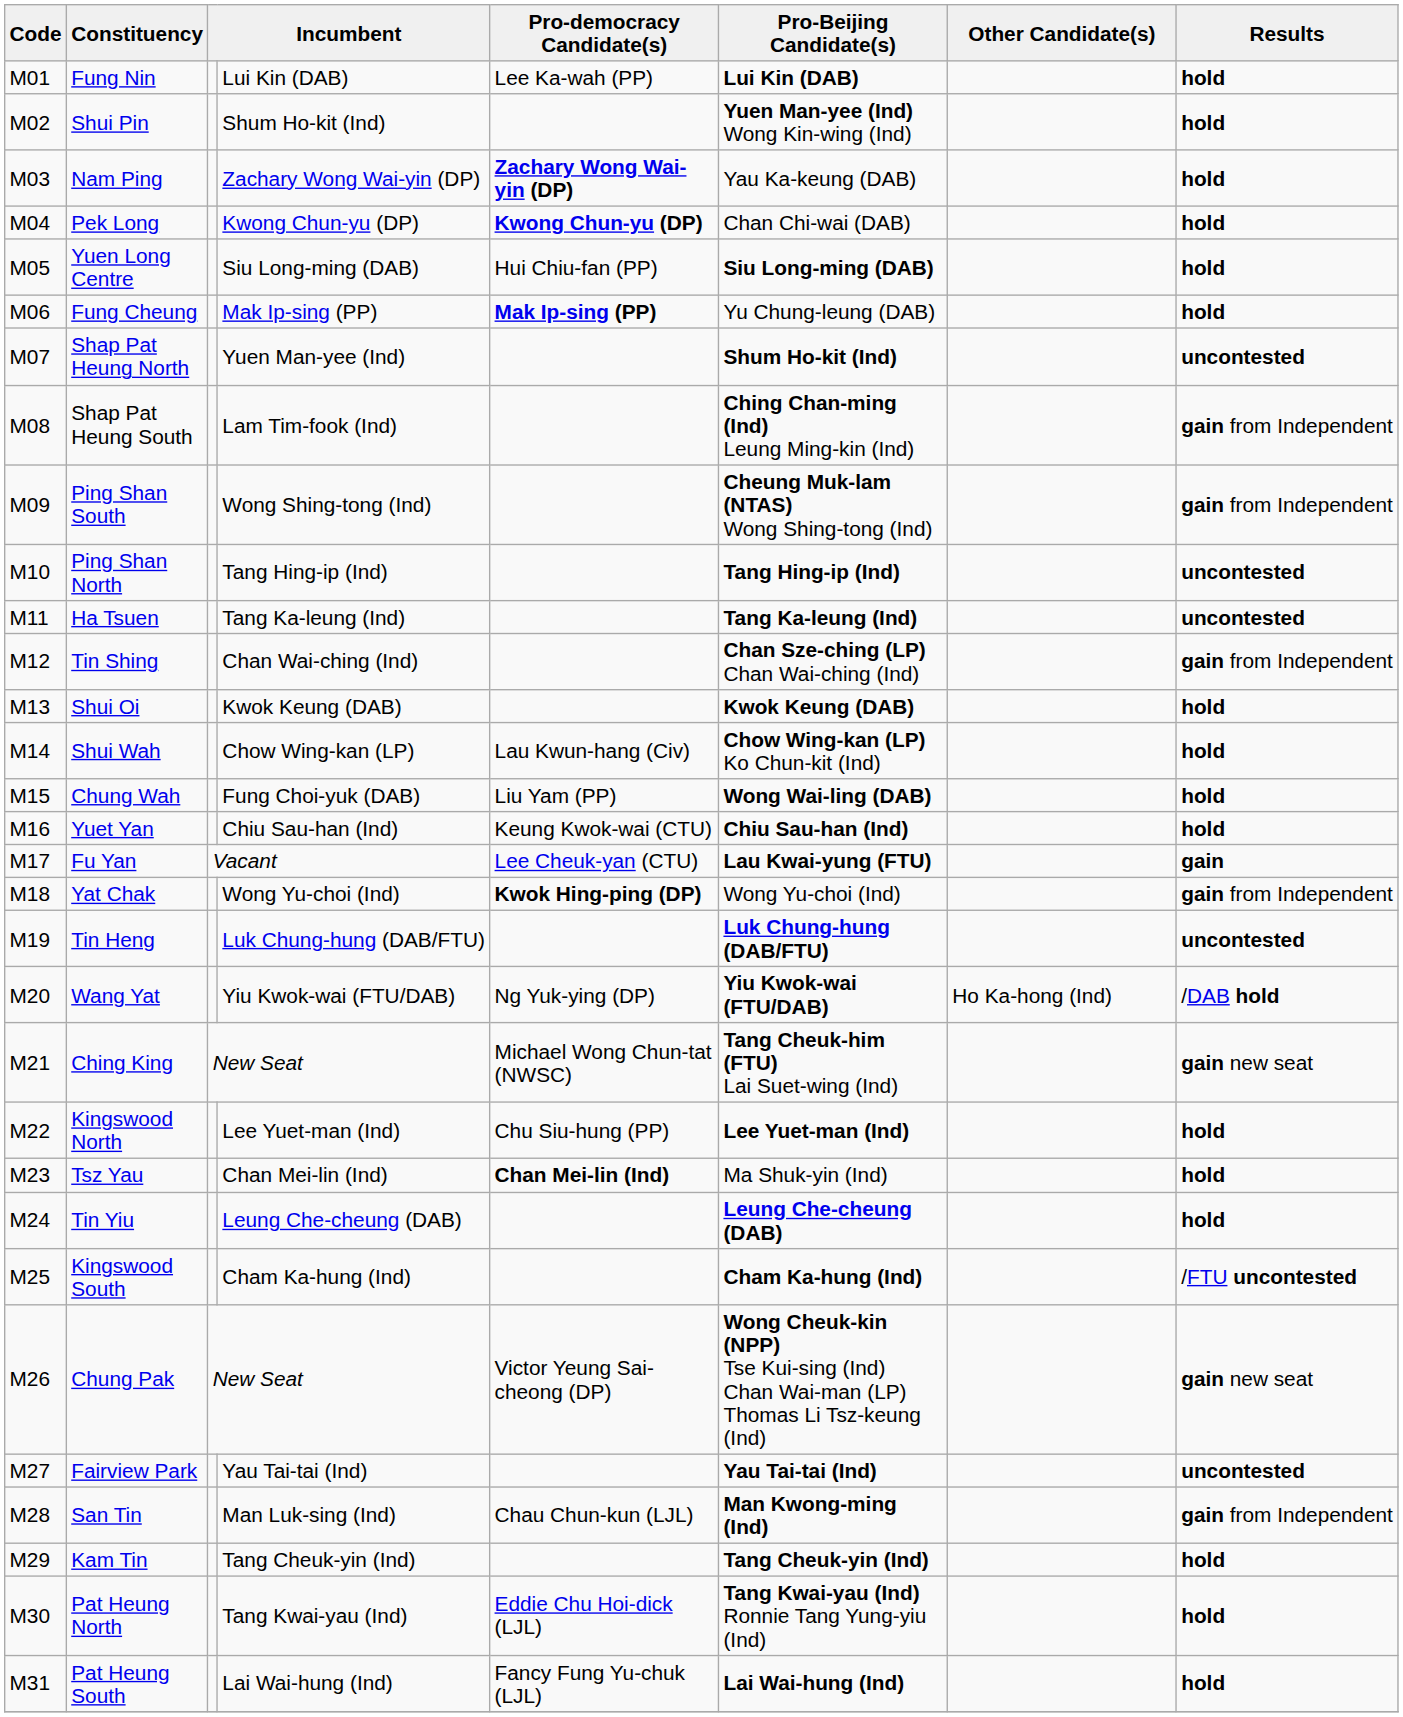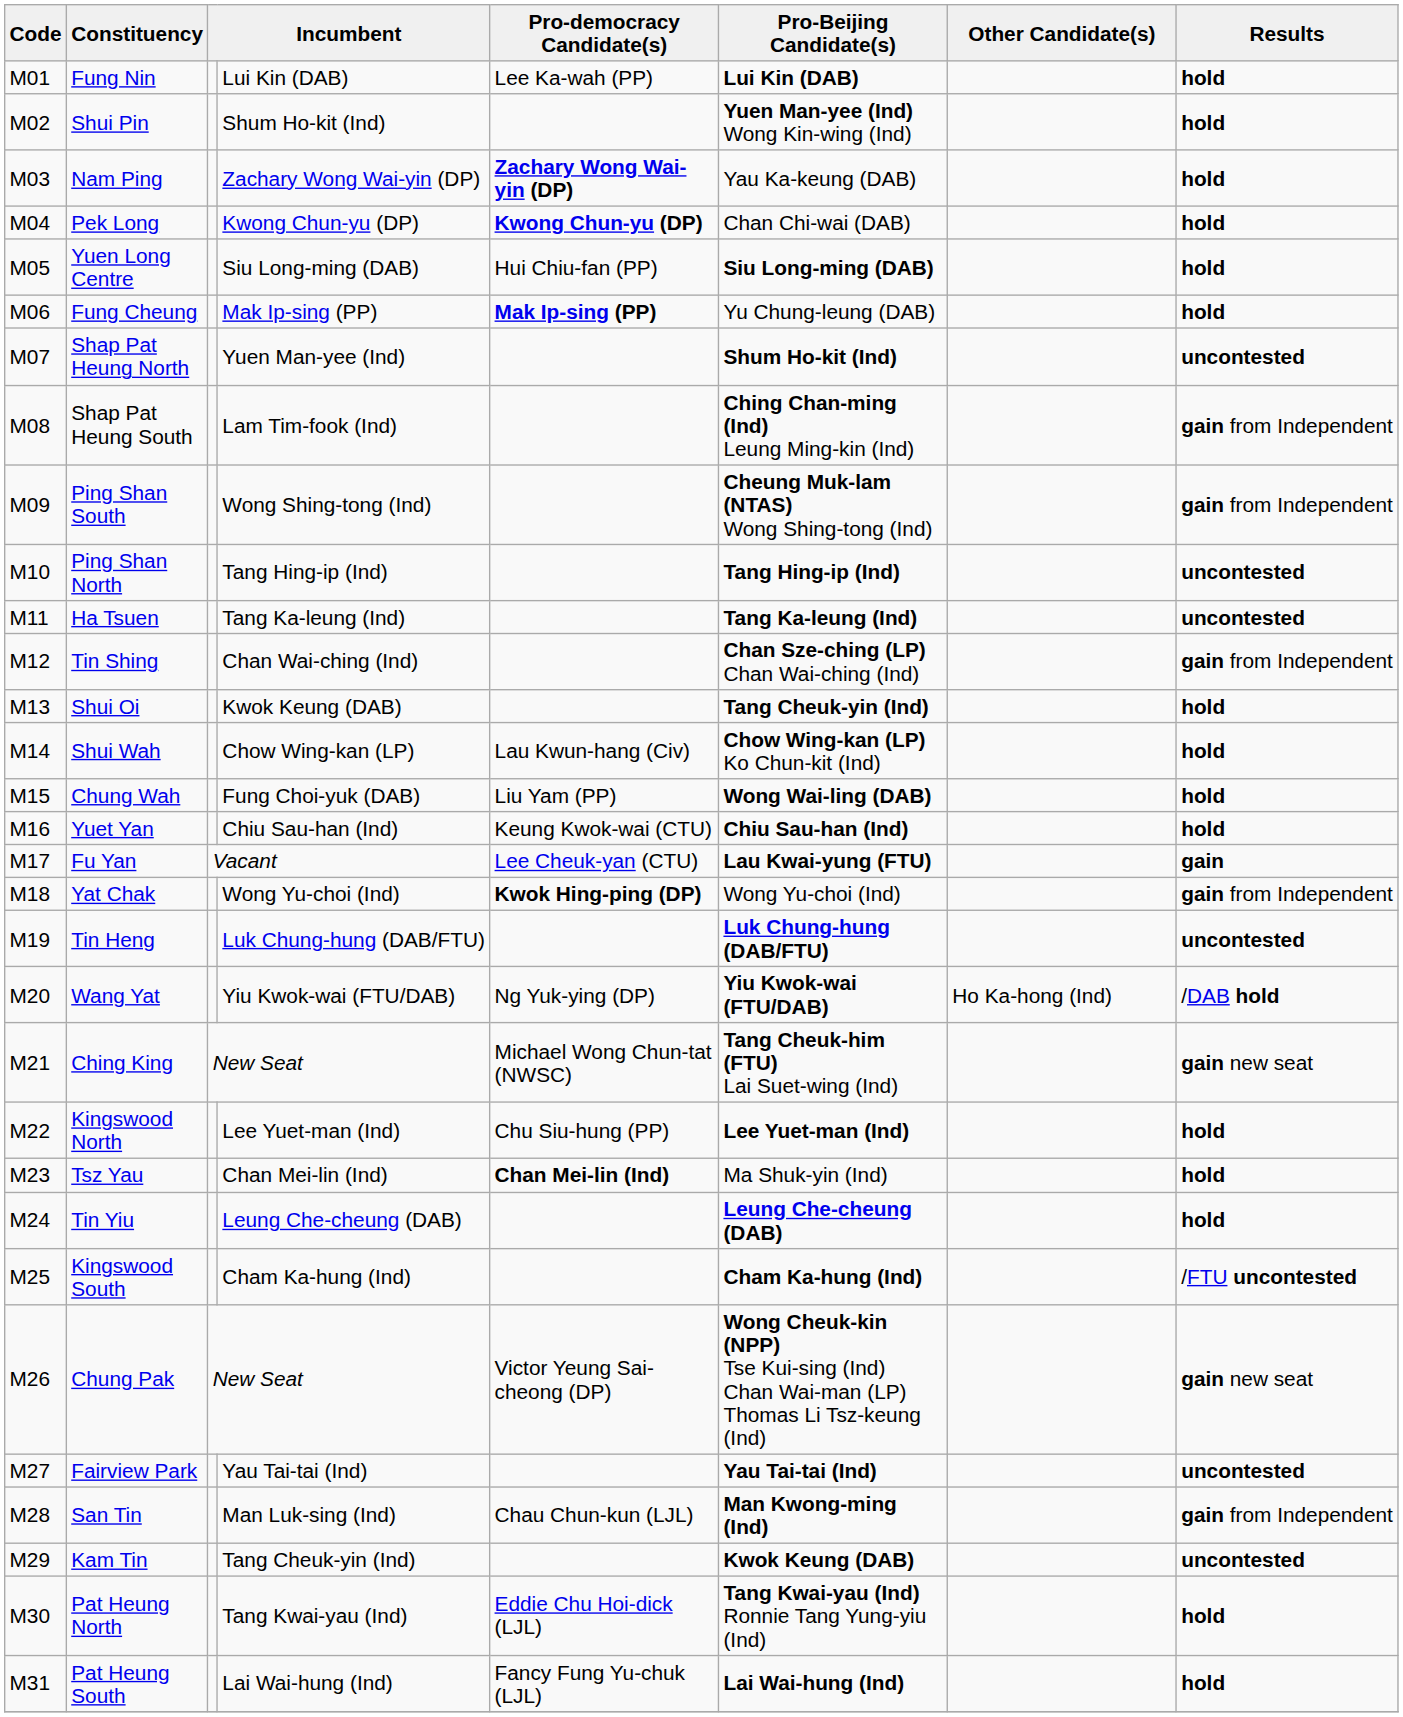Shui Oi | Pro-Beijing Candidate(s): Kwok Keung (DAB) -> Tang Cheuk-yin (Ind)
Kam Tin | Pro-Beijing Candidate(s): Tang Cheuk-yin (Ind) -> Kwok Keung (DAB)
Kam Tin | column 8: hold -> uncontested
